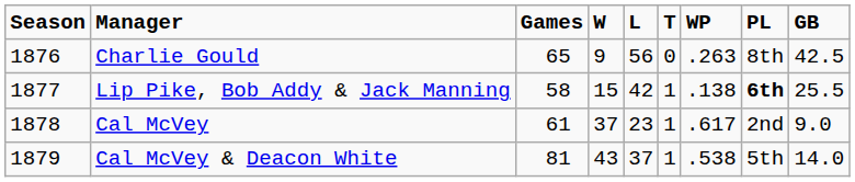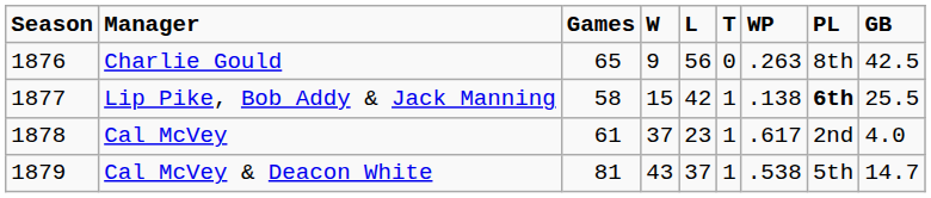Cal McVey | GB: 9.0 -> 4.0
Cal McVey & Deacon White | GB: 14.0 -> 14.7
